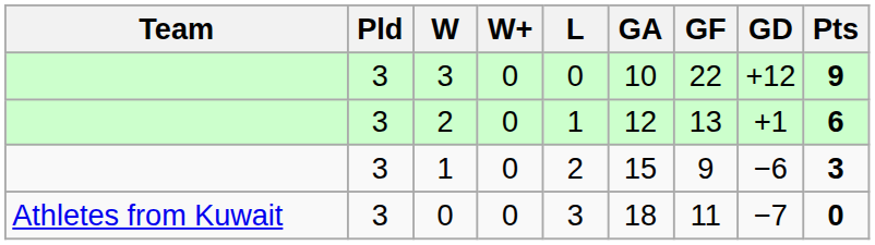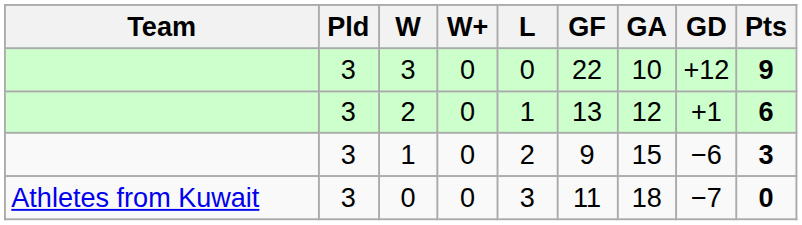columns swapped: GF <-> GA
